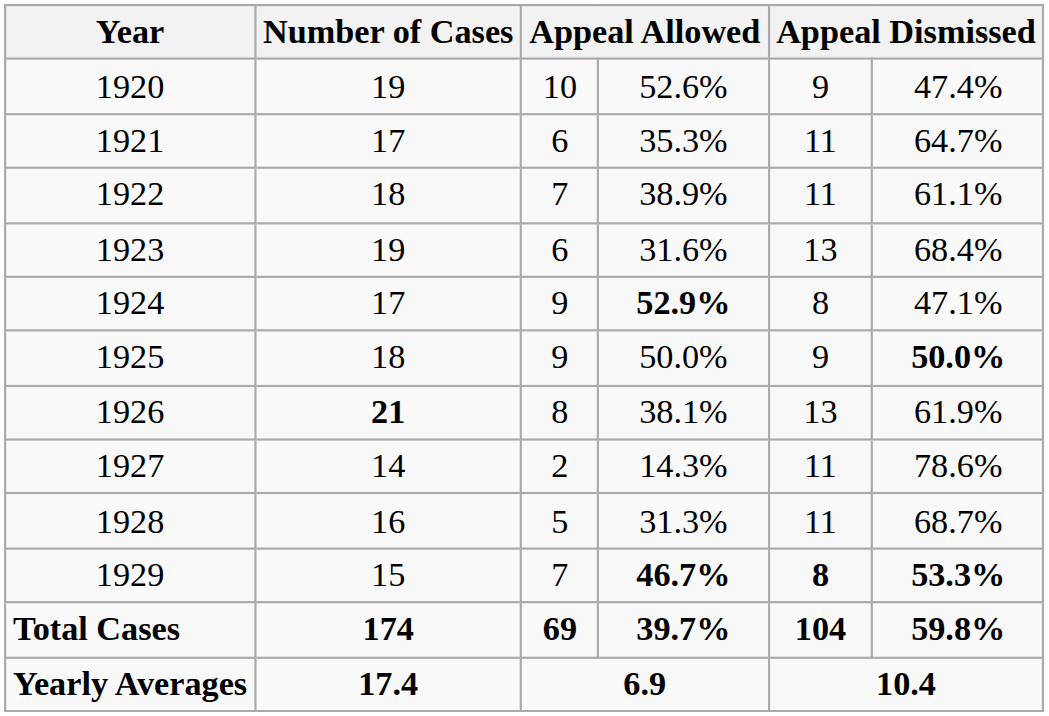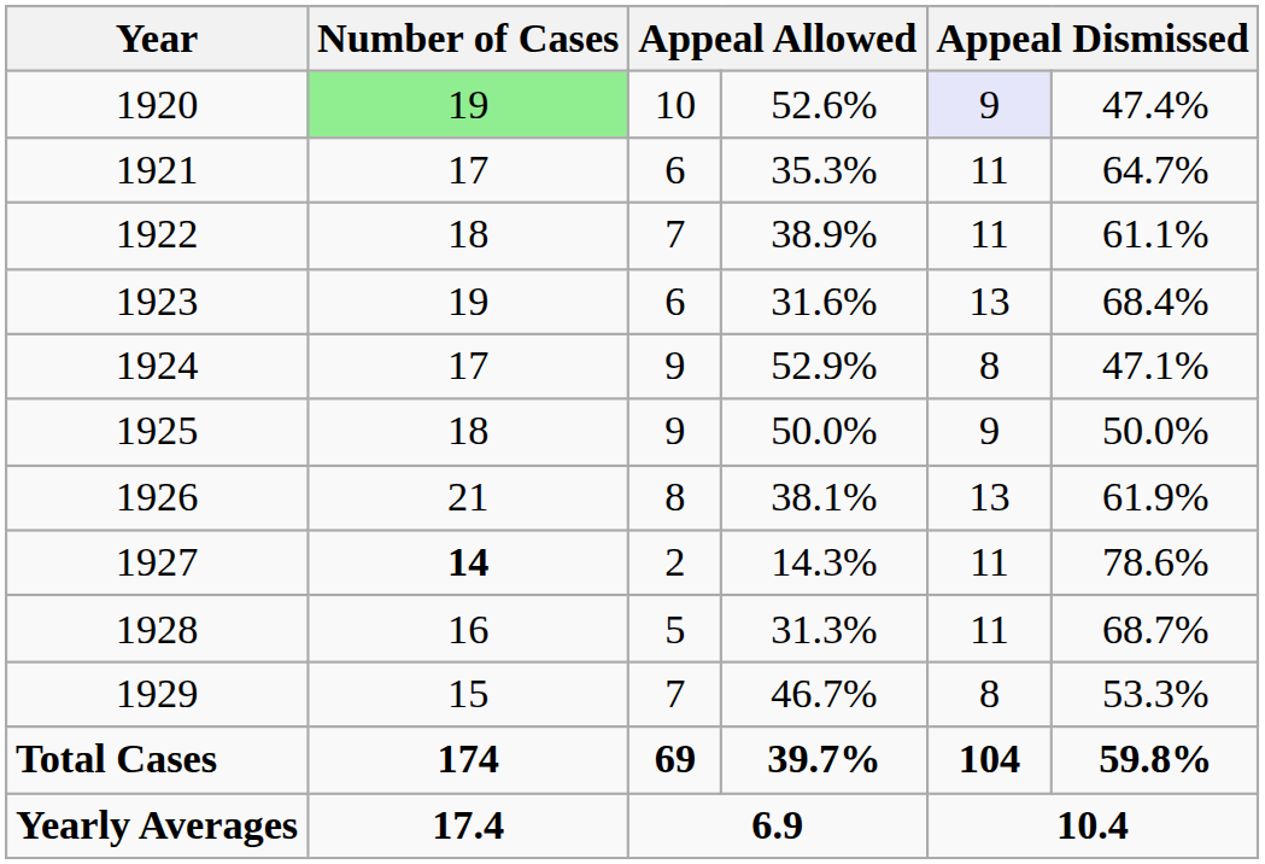1920 | Number of Cases: no background -> lightgreen background
1920 | column 5: no background -> lavender background
1924 | column 4: bold -> normal
1925 | column 6: bold -> normal
1926 | Number of Cases: bold -> normal
1927 | Number of Cases: normal -> bold
1929 | column 4: bold -> normal
1929 | column 5: bold -> normal
1929 | column 6: bold -> normal
